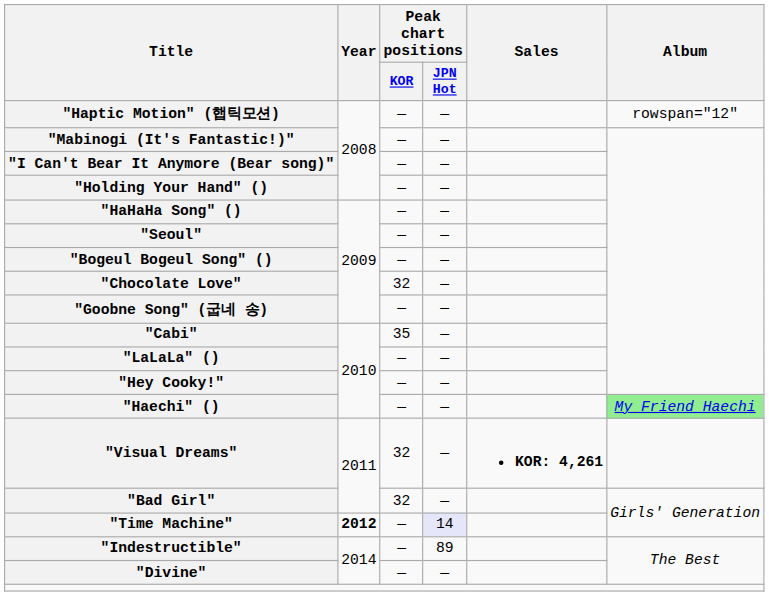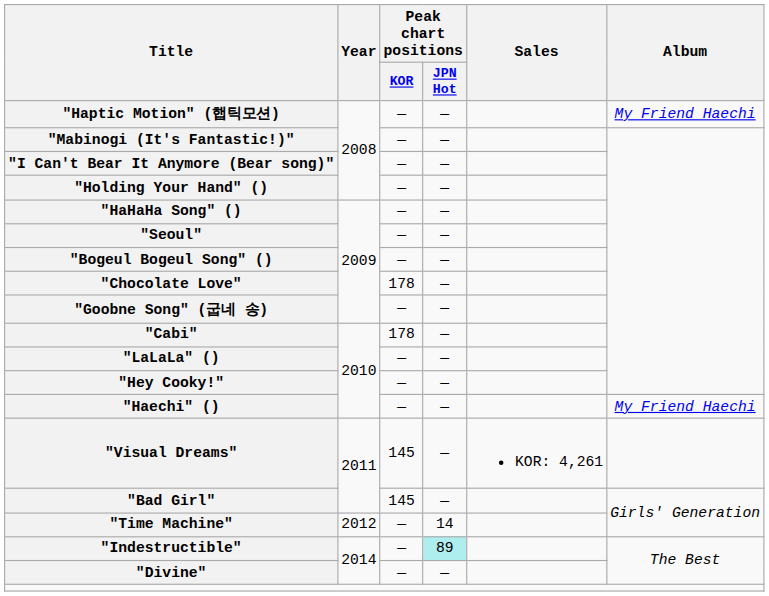"Haptic Motion" (햅틱모션) | Album: rowspan="12" -> My Friend Haechi
"Chocolate Love" | Peak chart positions / KOR: 32 -> 178
"Cabi" | Peak chart positions / KOR: 35 -> 178
"Haechi" () | Album: lightgreen background -> no background
"Visual Dreams" | Peak chart positions / KOR: 32 -> 145
"Visual Dreams" | Sales: bold -> normal
"Bad Girl" | Peak chart positions / KOR: 32 -> 145
"Time Machine" | Year: bold -> normal
"Time Machine" | Peak chart positions / JPN Hot: lavender background -> no background
"Indestructible" | Peak chart positions / JPN Hot: no background -> paleturquoise background
